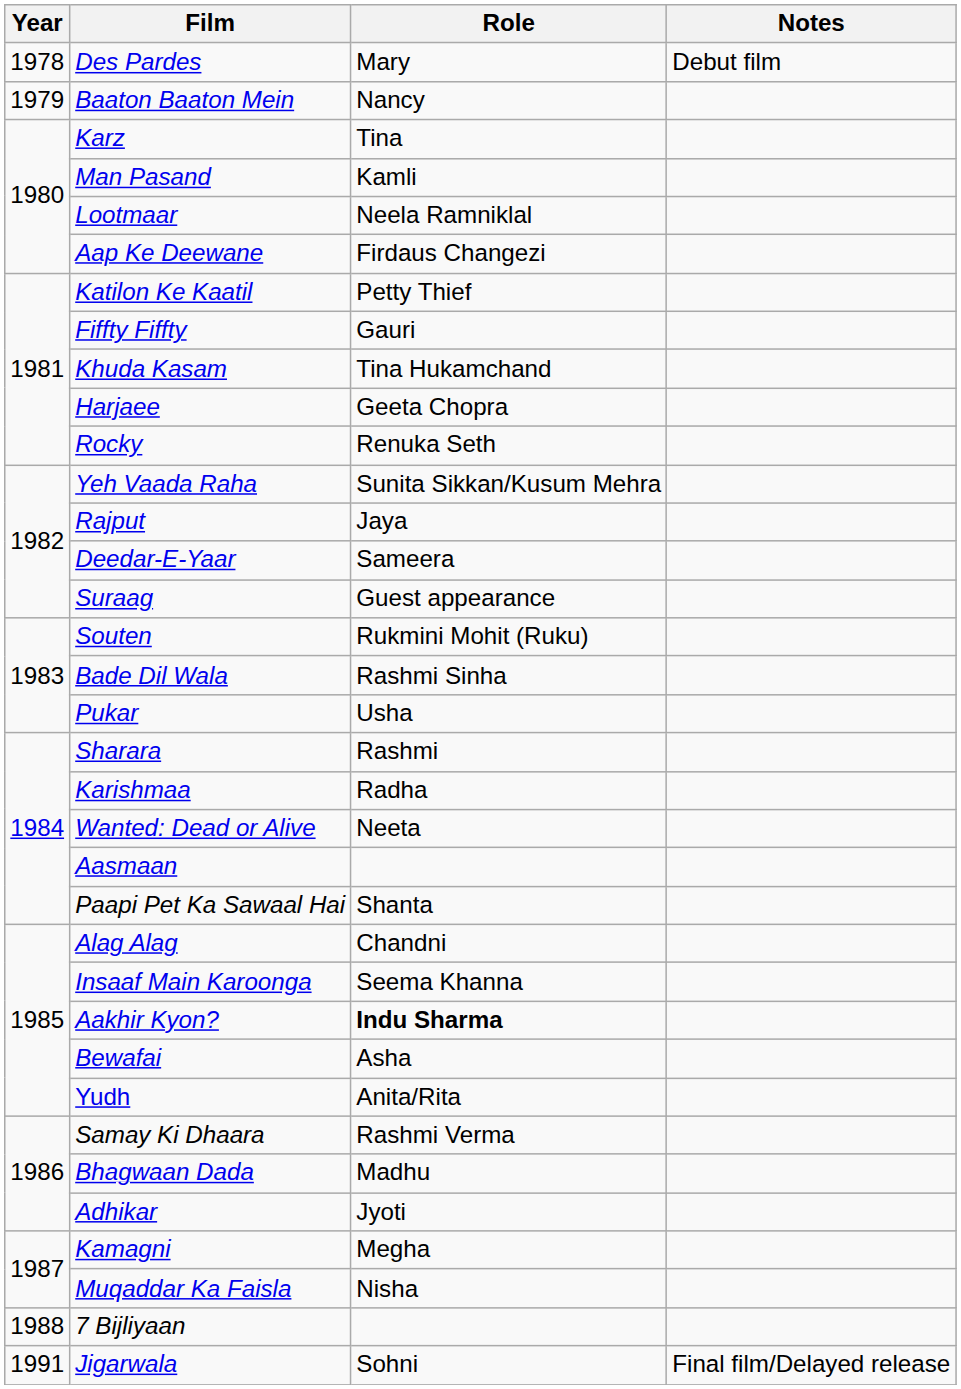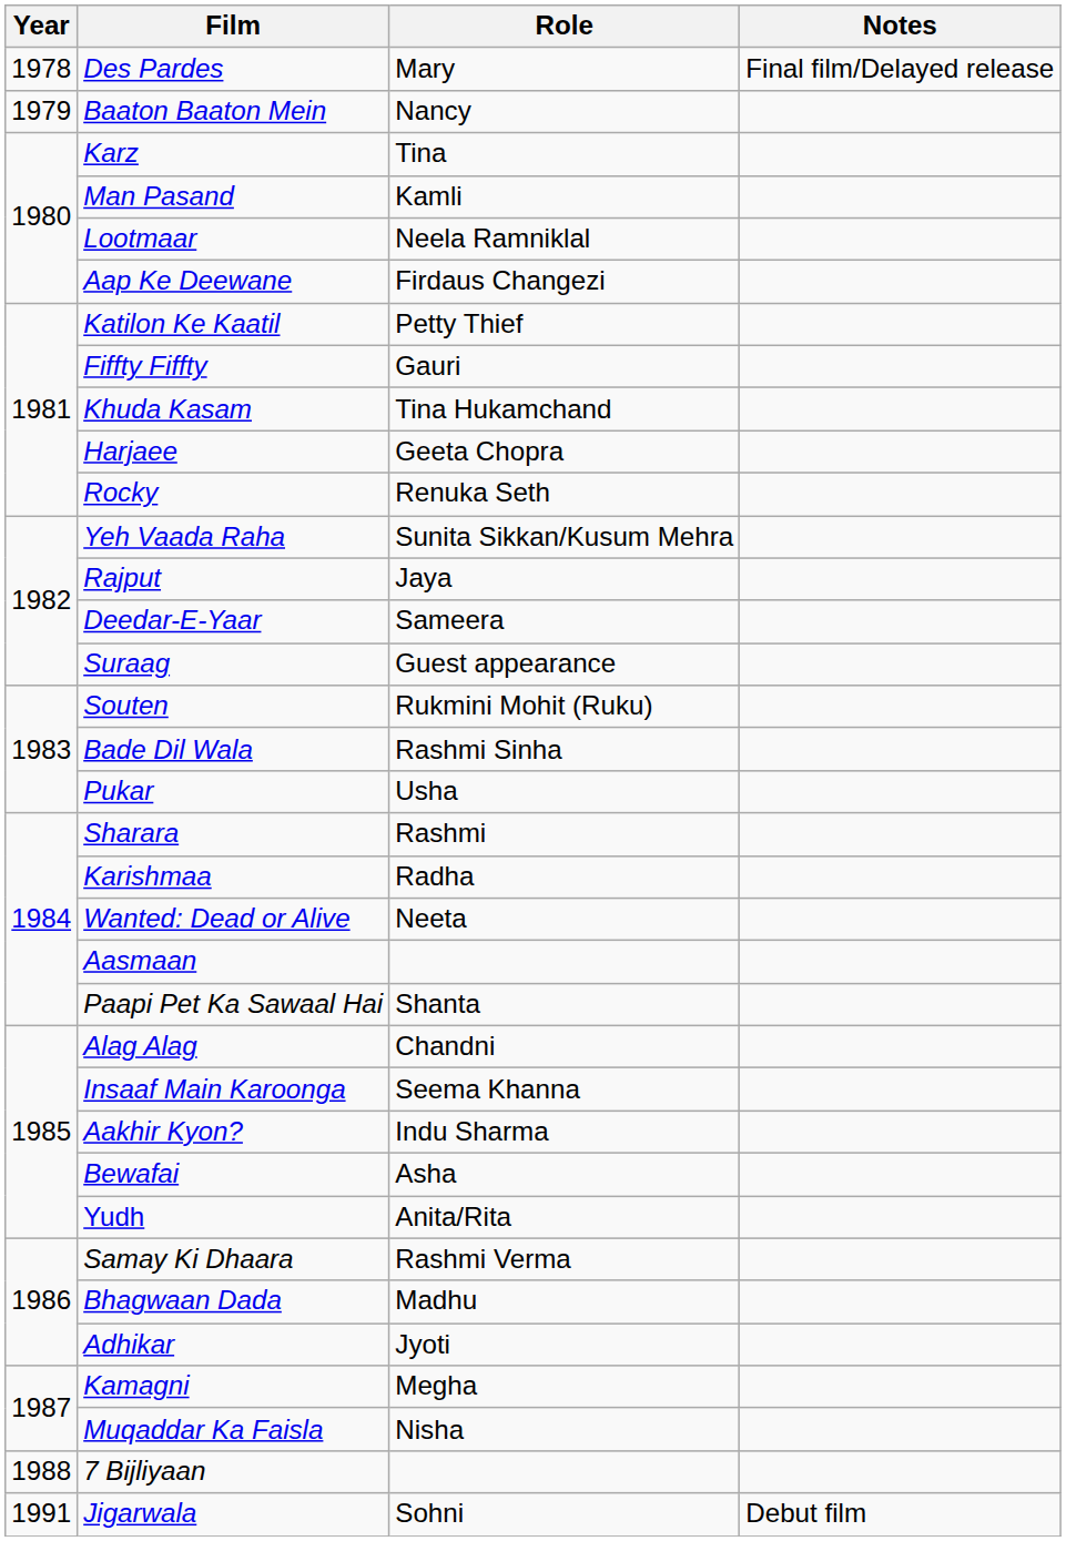Des Pardes | Notes: Debut film -> Final film/Delayed release
Aakhir Kyon? | Role: bold -> normal
Jigarwala | Notes: Final film/Delayed release -> Debut film
